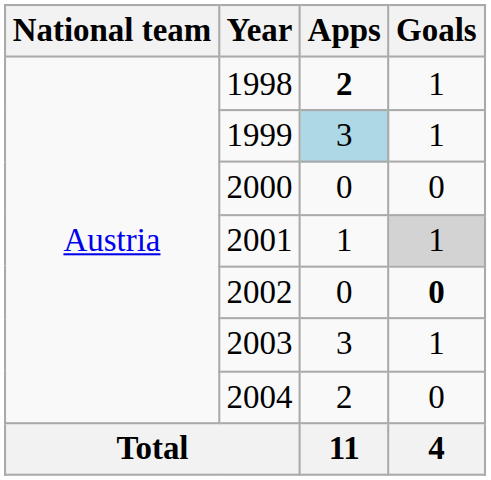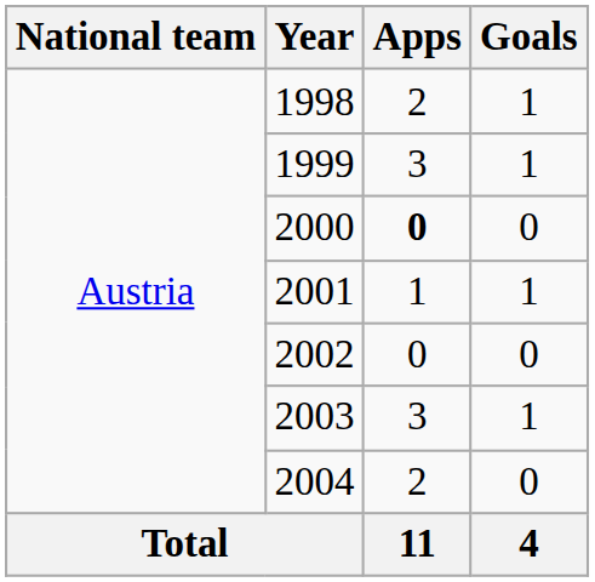1998 | Apps: bold -> normal
1999 | Apps: lightblue background -> no background
2000 | Apps: normal -> bold
2001 | Goals: lightgrey background -> no background
2002 | Goals: bold -> normal
